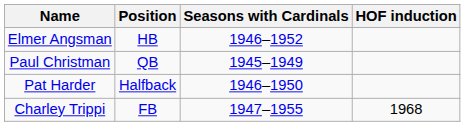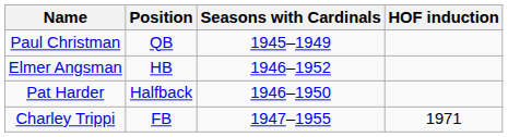rows swapped: Elmer Angsman <-> Paul Christman
Charley Trippi | HOF induction: 1968 -> 1971
